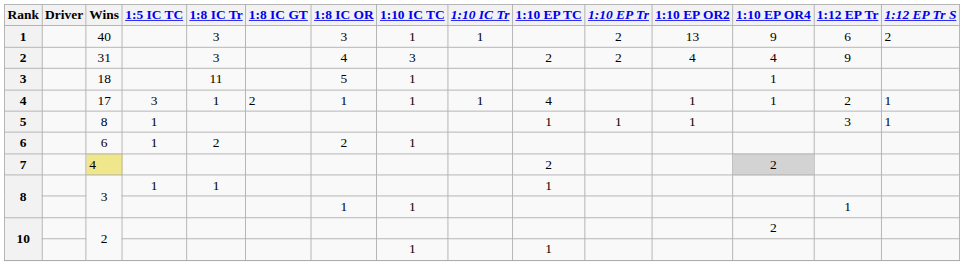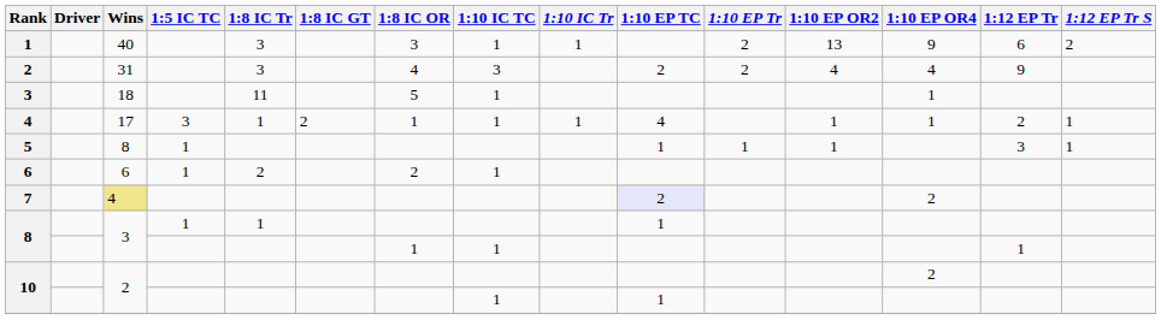7 | 1:10 EP TC: no background -> lavender background
7 | 1:10 EP OR4: lightgrey background -> no background
